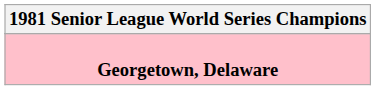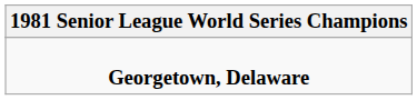row 2 | column 1: pink background -> no background
